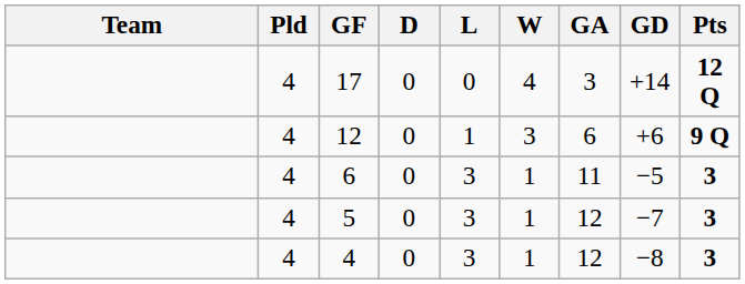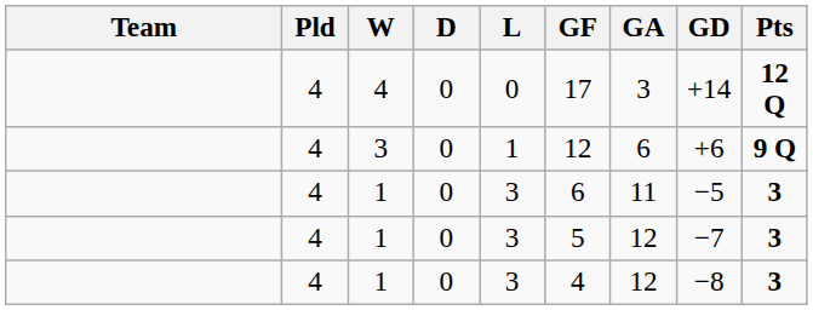columns swapped: W <-> GF
